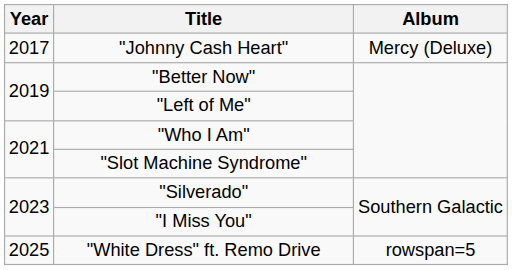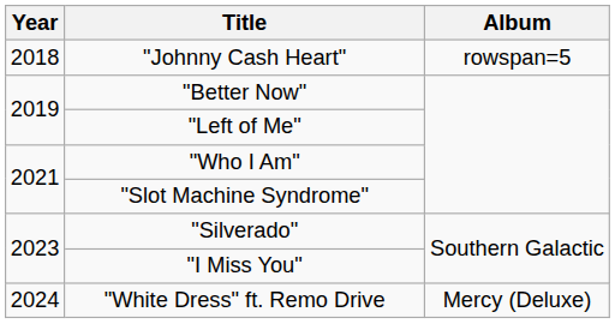"Johnny Cash Heart" | Year: 2017 -> 2018
"Johnny Cash Heart" | Album: Mercy (Deluxe) -> rowspan=5
"White Dress" ft. Remo Drive | Year: 2025 -> 2024
"White Dress" ft. Remo Drive | Album: rowspan=5 -> Mercy (Deluxe)
